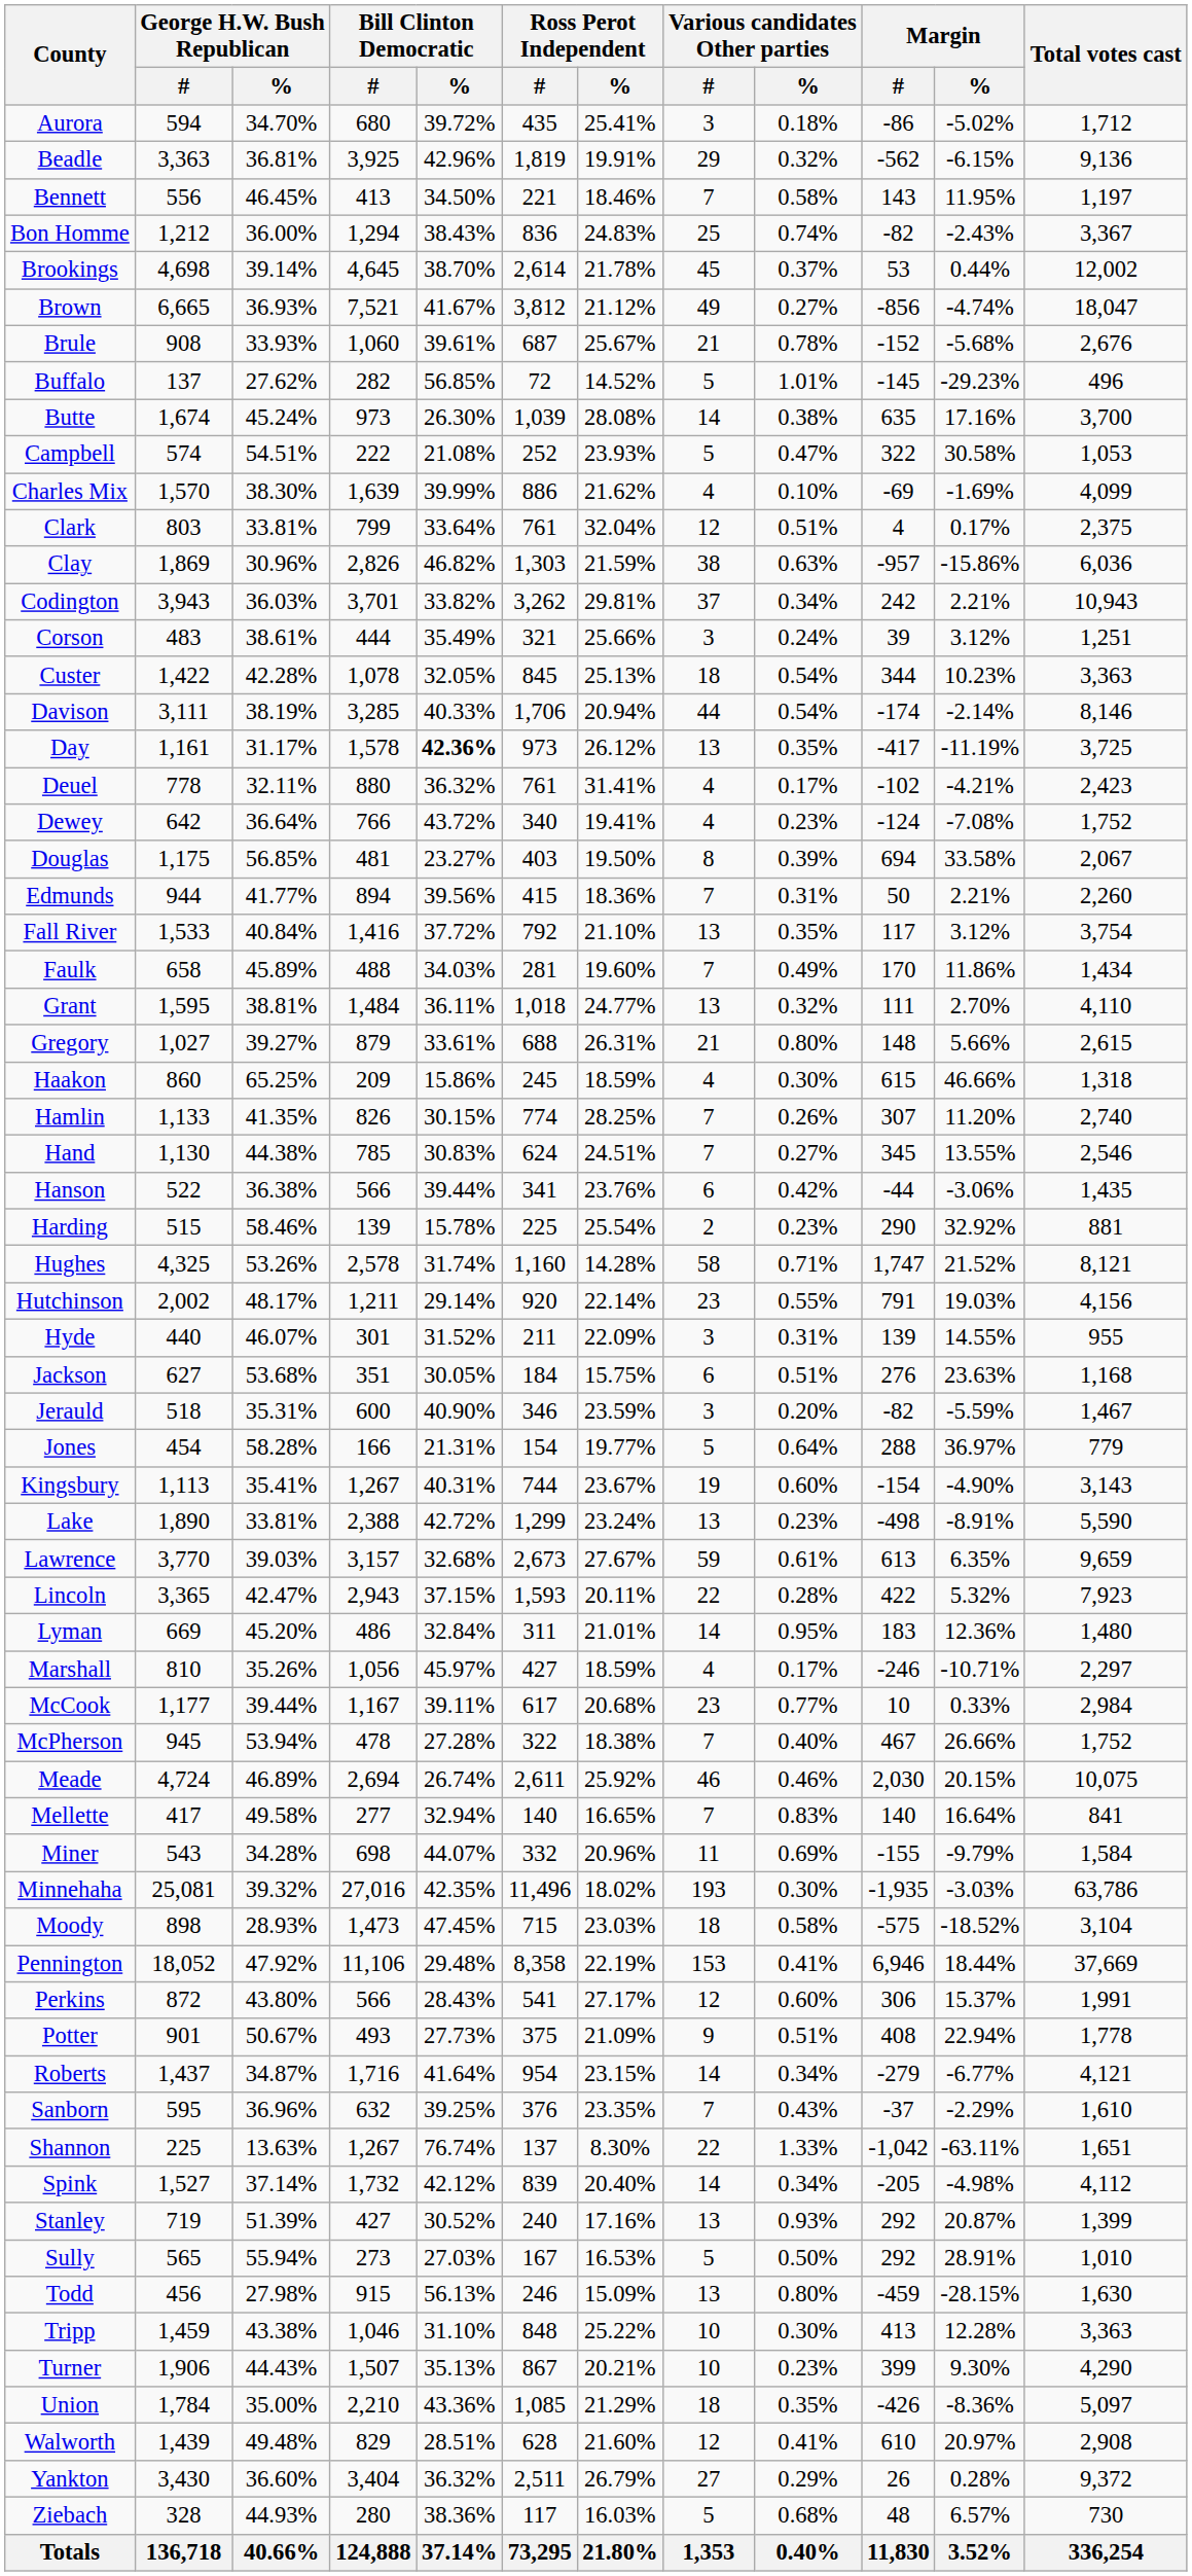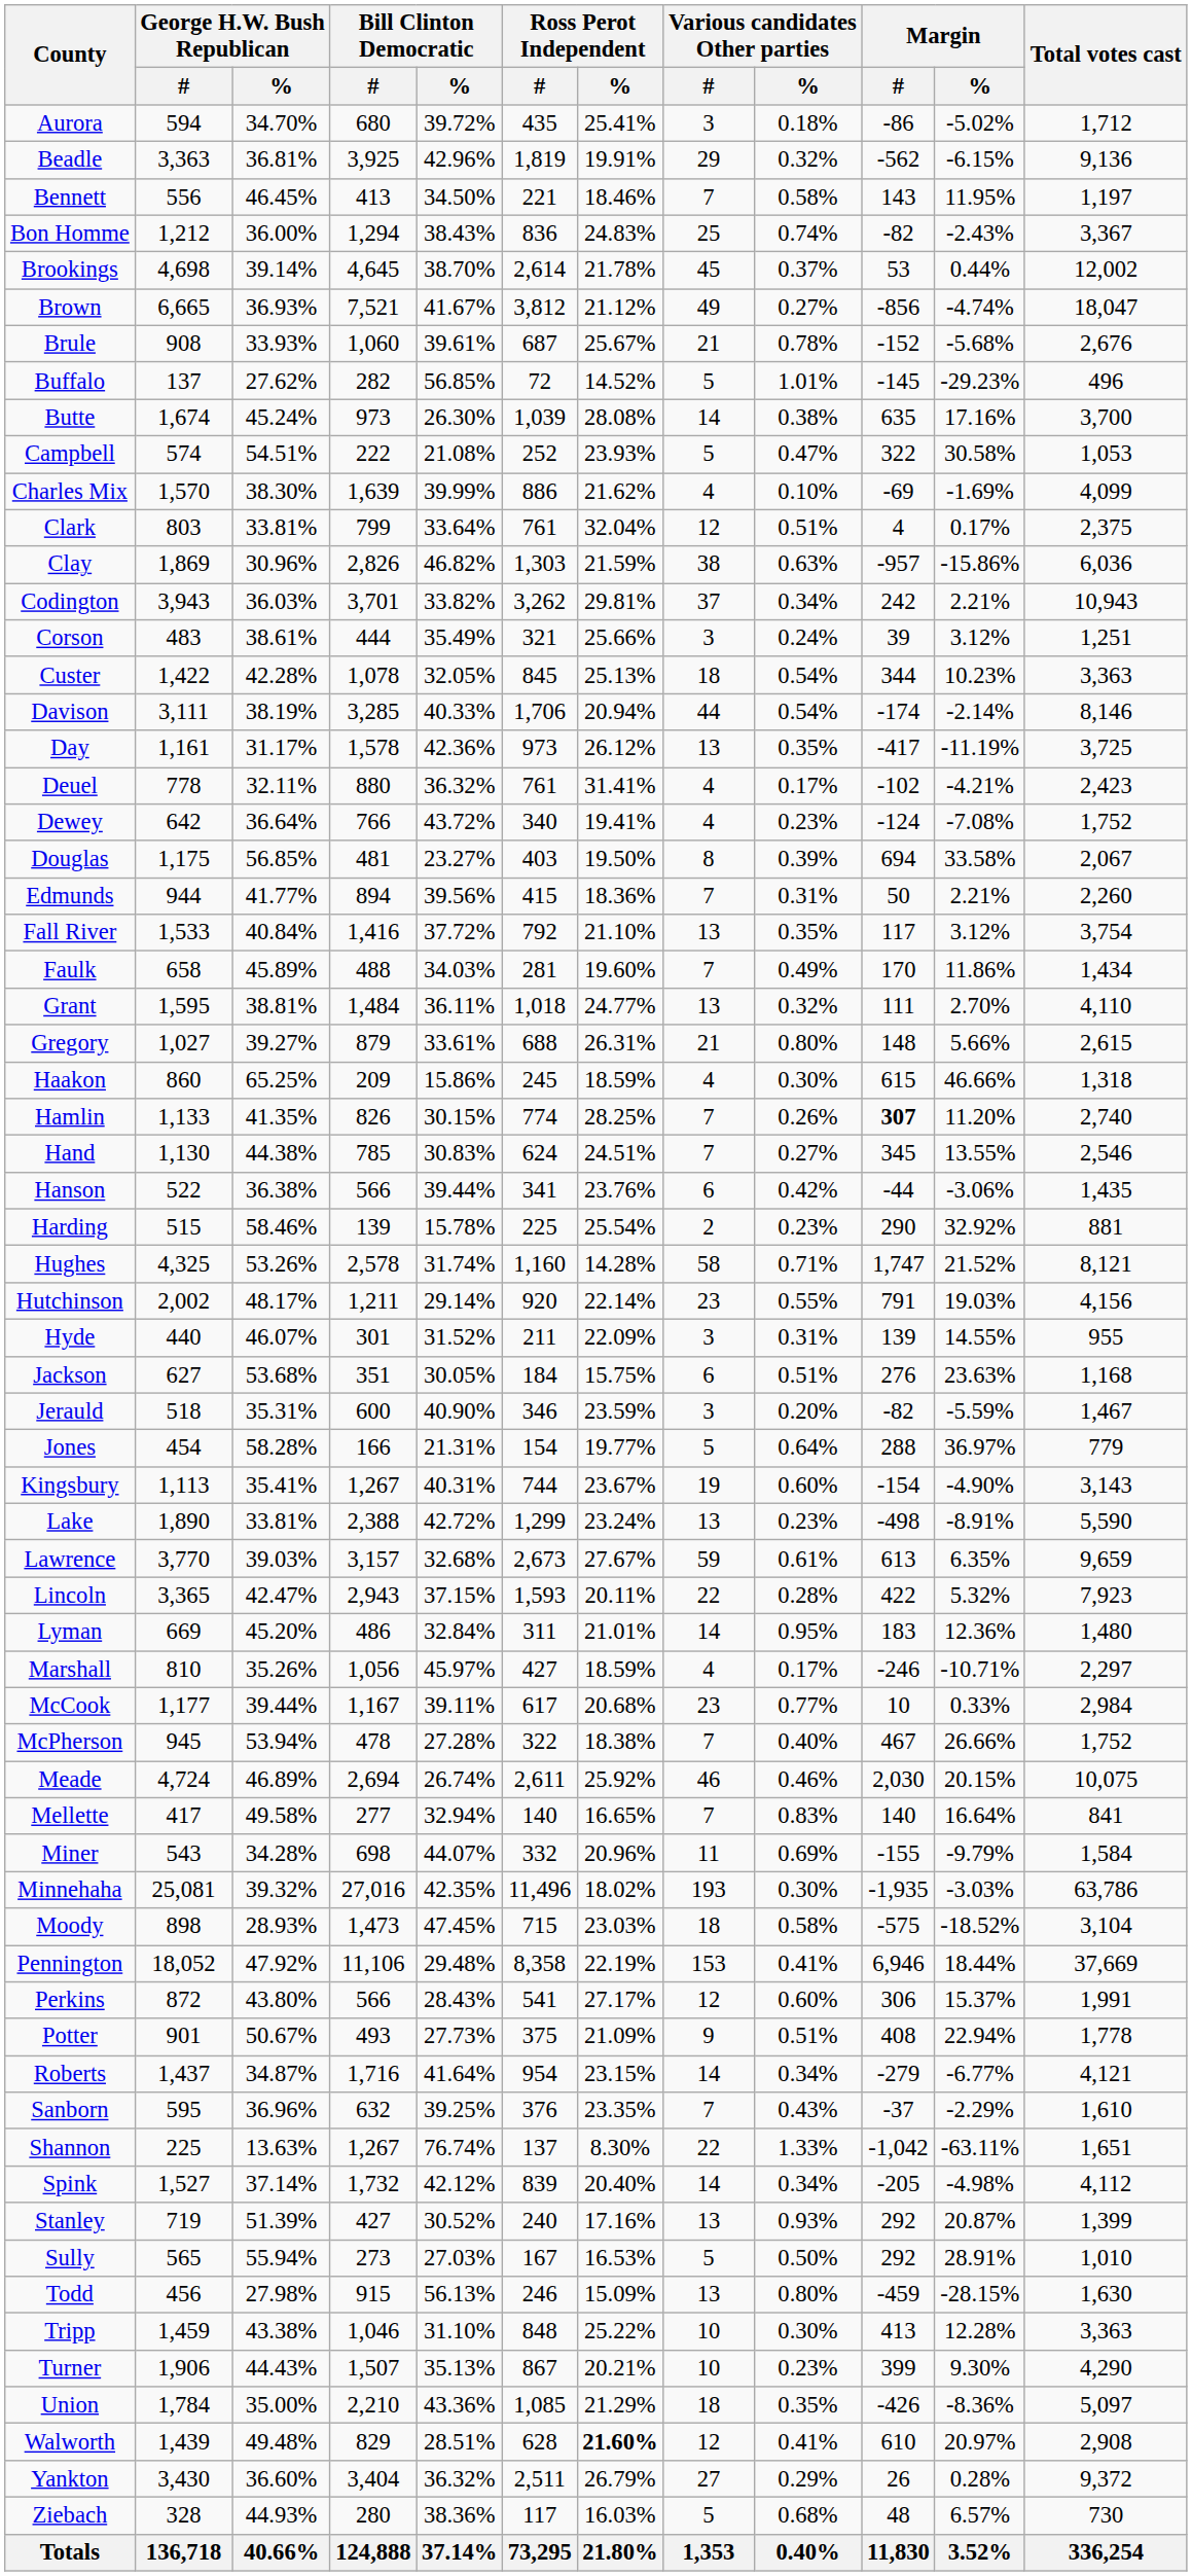Day | Bill Clinton Democratic / %: bold -> normal
Hamlin | Margin / #: normal -> bold
Walworth | Ross Perot Independent / %: normal -> bold
